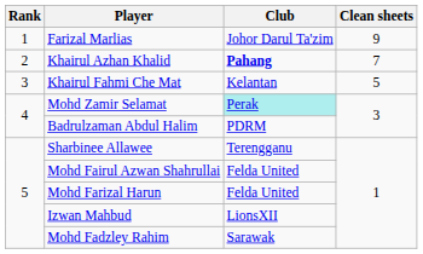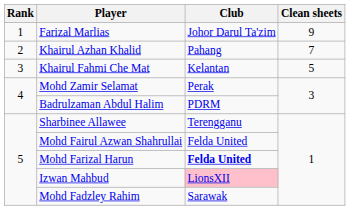Khairul Azhan Khalid | Club: bold -> normal
Mohd Zamir Selamat | Club: paleturquoise background -> no background
Mohd Farizal Harun | Club: normal -> bold
Izwan Mahbud | Club: no background -> pink background
